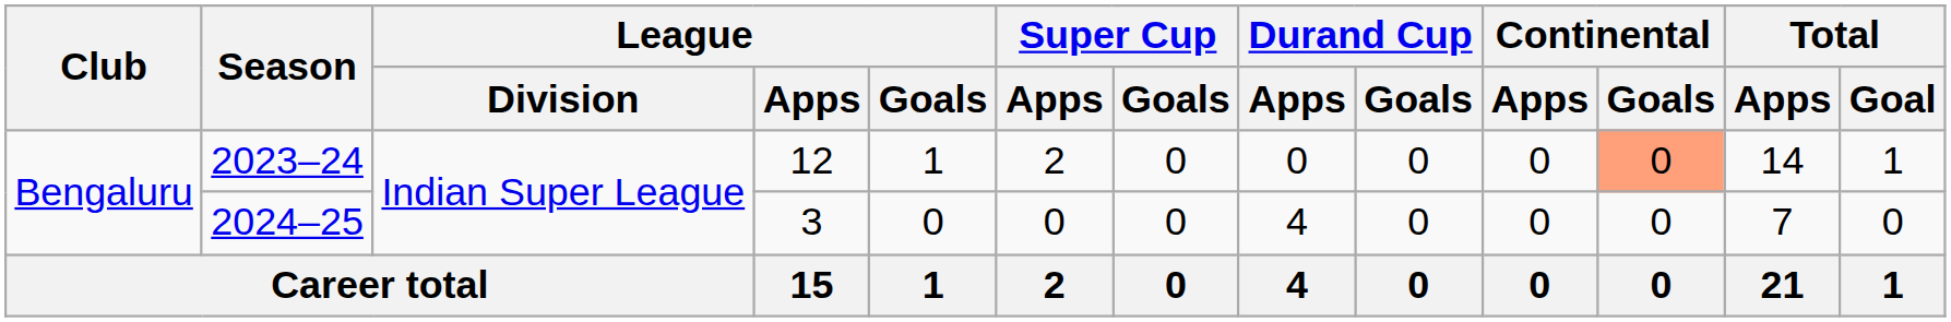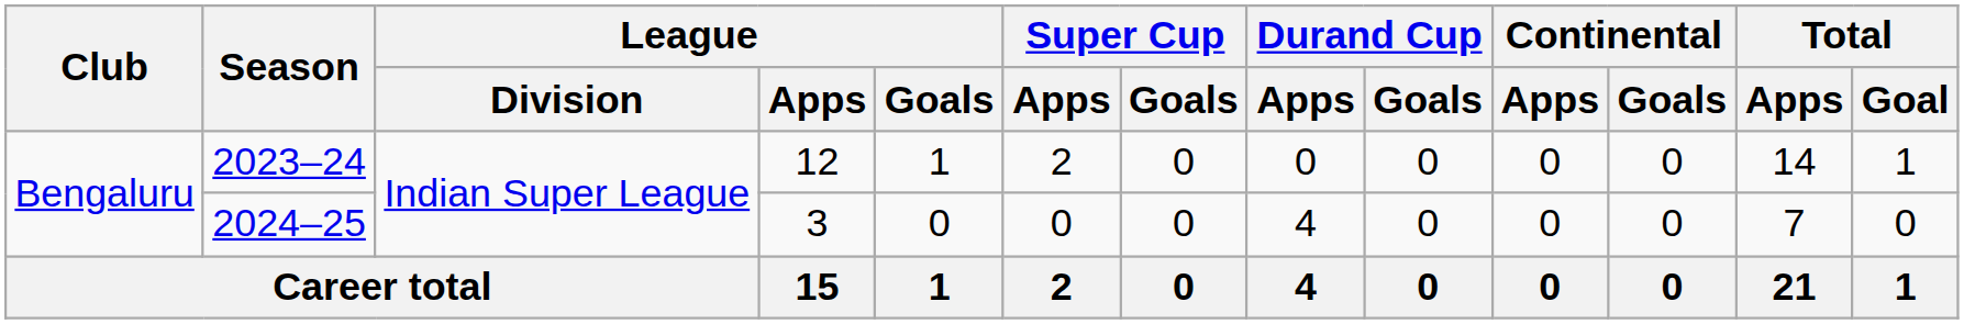2023–24 | Continental / Goals: lightsalmon background -> no background
